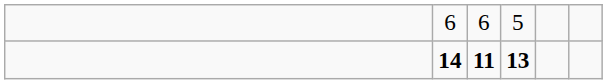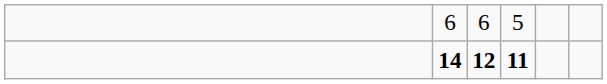row 2 | column 3: 11 -> 12
row 2 | column 4: 13 -> 11
